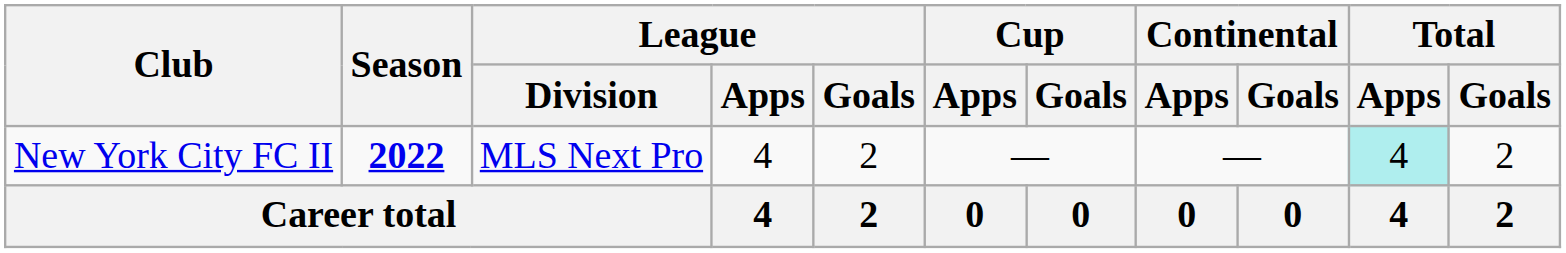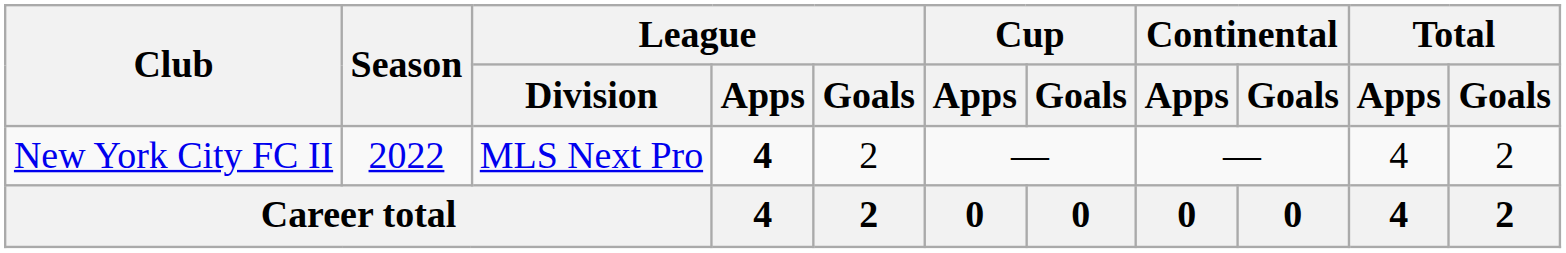New York City FC II | Season: bold -> normal
New York City FC II | League / Apps: normal -> bold
New York City FC II | Total / Apps: paleturquoise background -> no background
